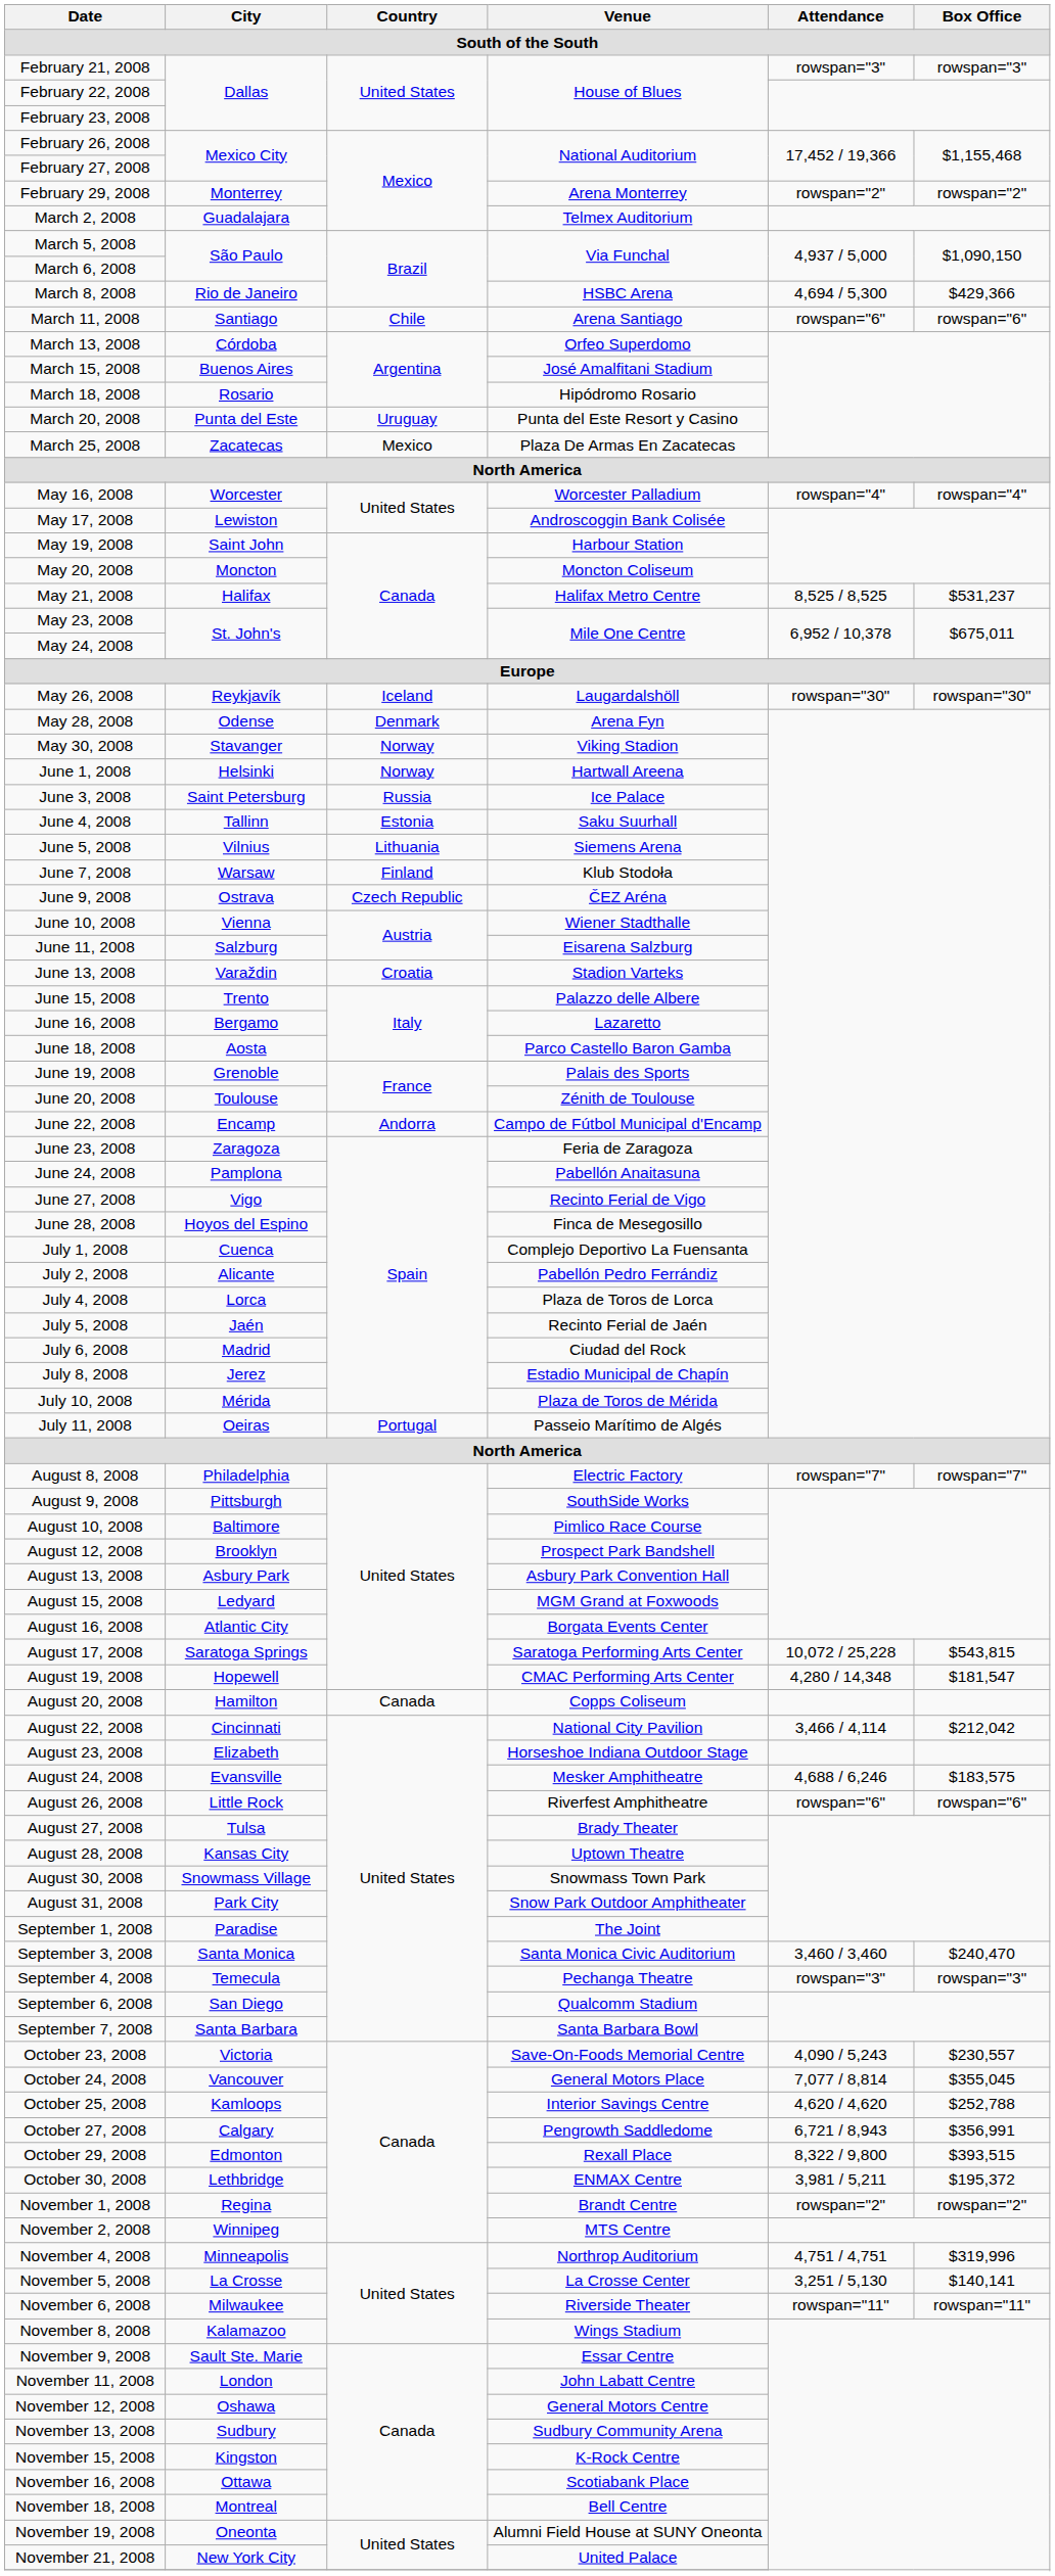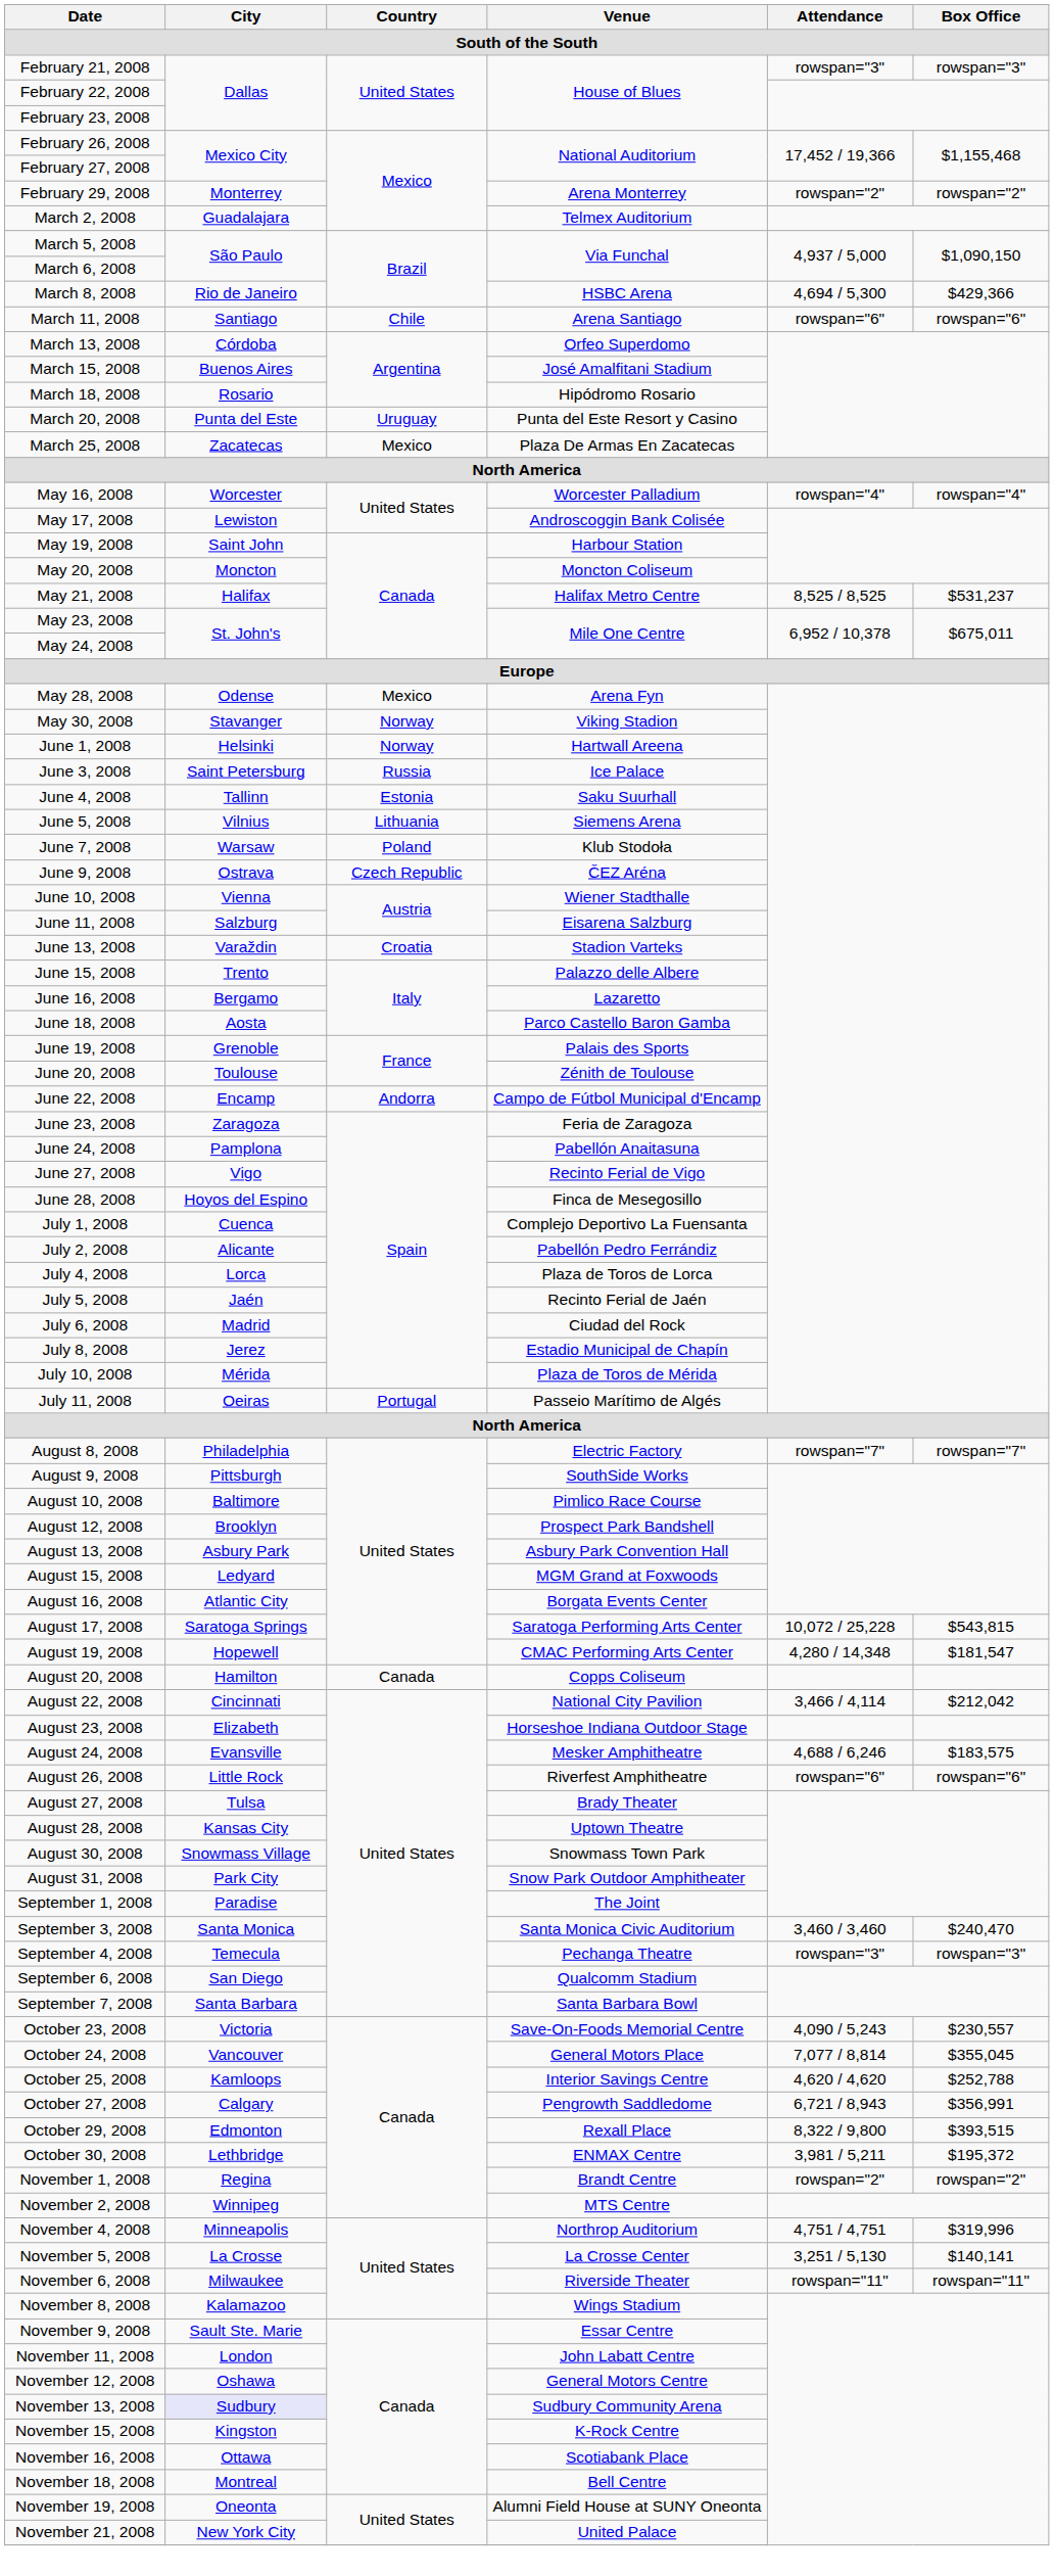- row: May 26, 2008 | Reykjavík | Iceland | Laugardalshöll | rowspan="30" | rowspan="30"
May 28, 2008 | Country: Denmark -> Mexico
June 7, 2008 | Country: Finland -> Poland
November 13, 2008 | City: no background -> lavender background
